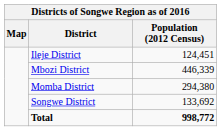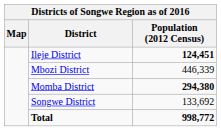Ileje District | Population (2012 Census): normal -> bold
Momba District | Population (2012 Census): normal -> bold
